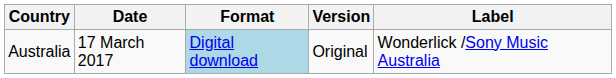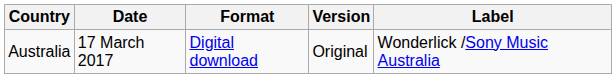Australia | Format: lightblue background -> no background
